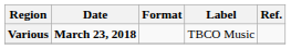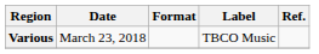Various | Date: bold -> normal
